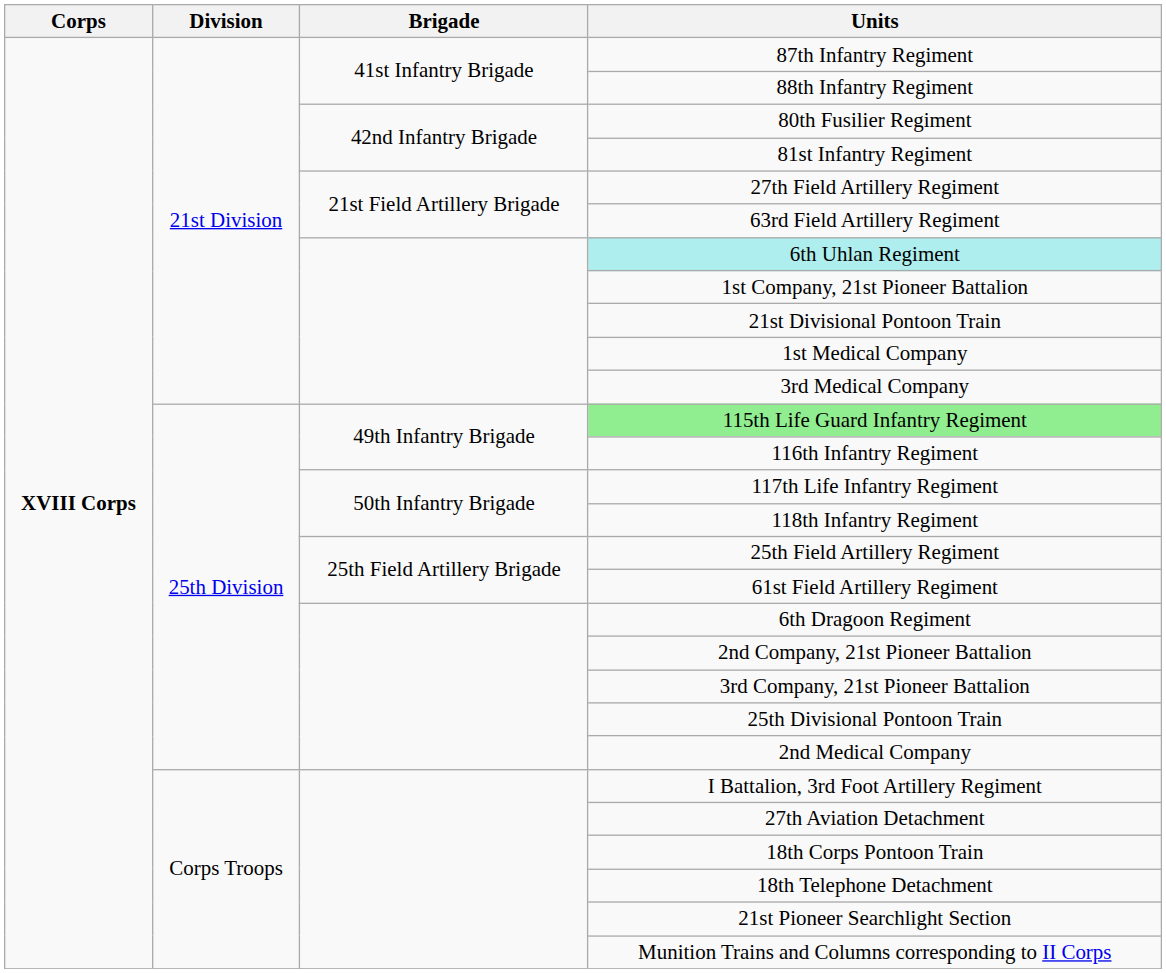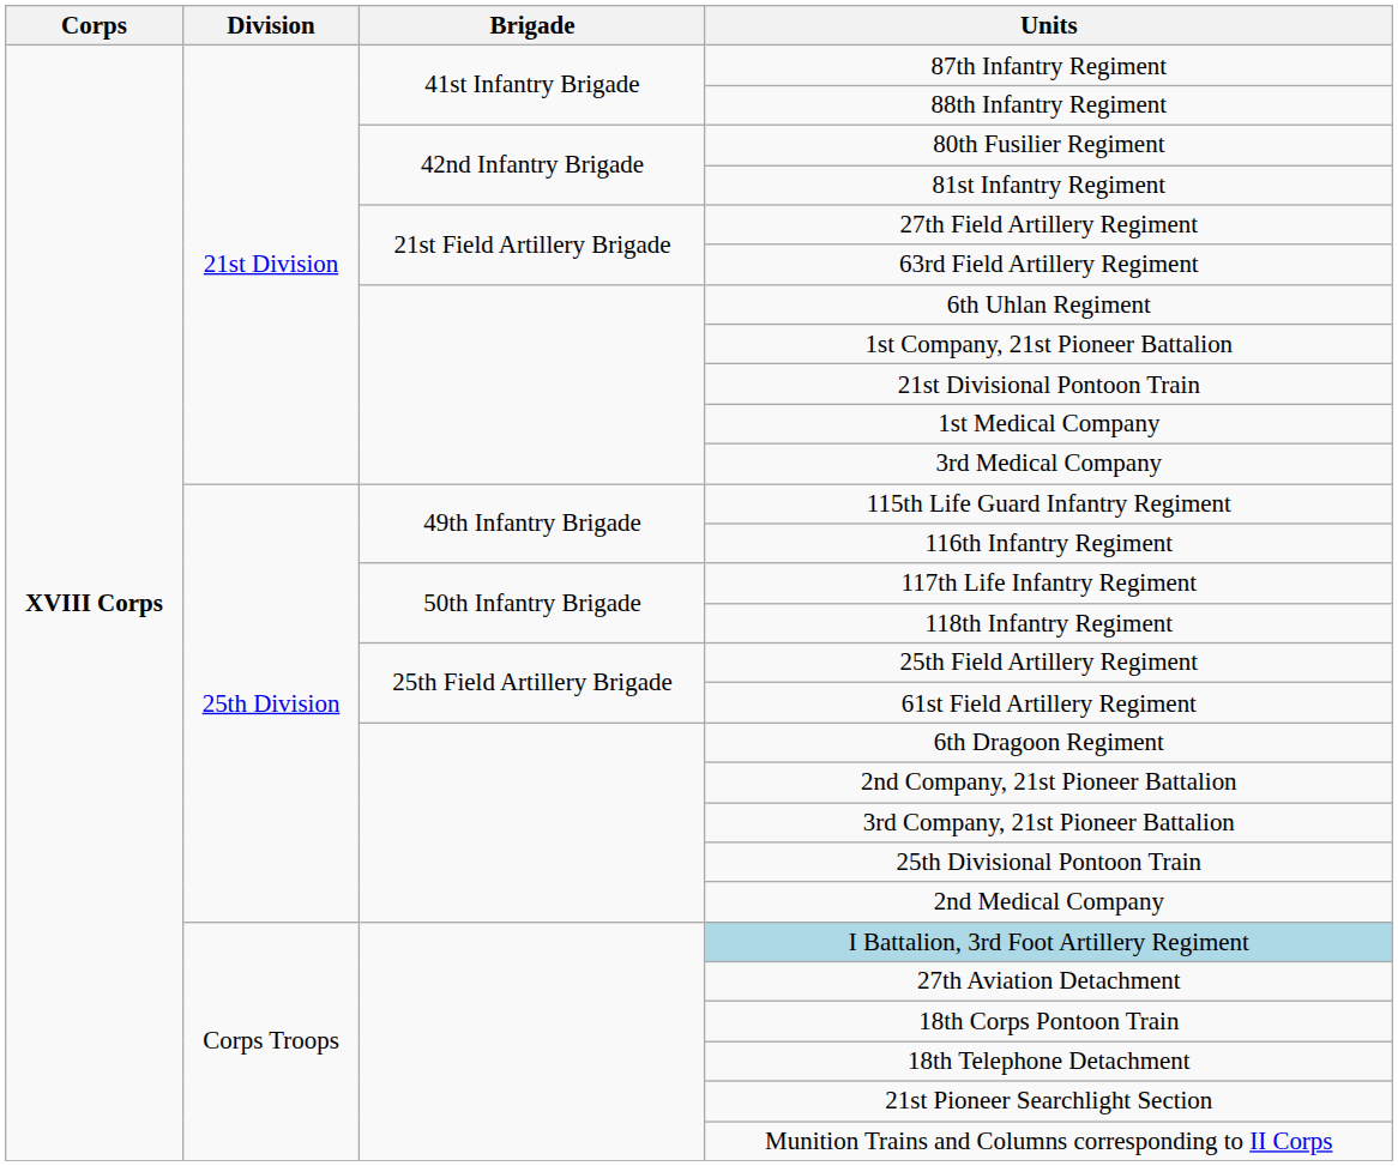6th Uhlan Regiment | Units: paleturquoise background -> no background
115th Life Guard Infantry Regiment | Units: lightgreen background -> no background
I Battalion, 3rd Foot Artillery Regiment | Units: no background -> lightblue background
